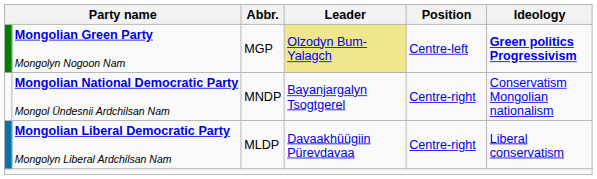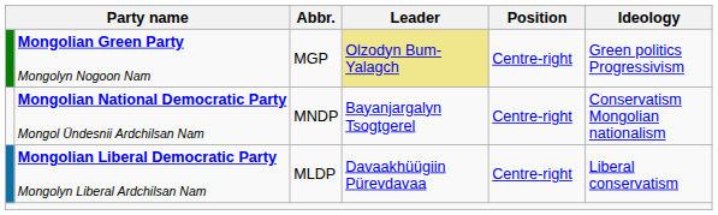Mongolian Green Party Mongolyn Nogoon Nam | Position: Centre-left -> Centre-right
Mongolian Green Party Mongolyn Nogoon Nam | Ideology: bold -> normal
